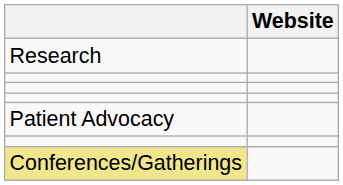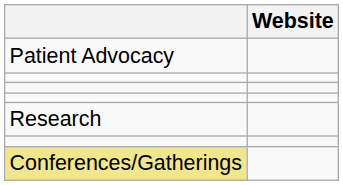row 2 | column 1: Research -> Patient Advocacy
row 6 | column 1: Patient Advocacy -> Research
